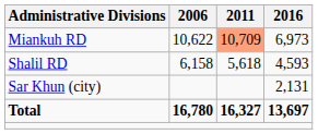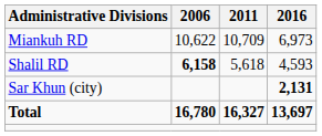Miankuh RD | 2011: lightsalmon background -> no background
Shalil RD | 2006: normal -> bold
Sar Khun (city) | 2016: normal -> bold
